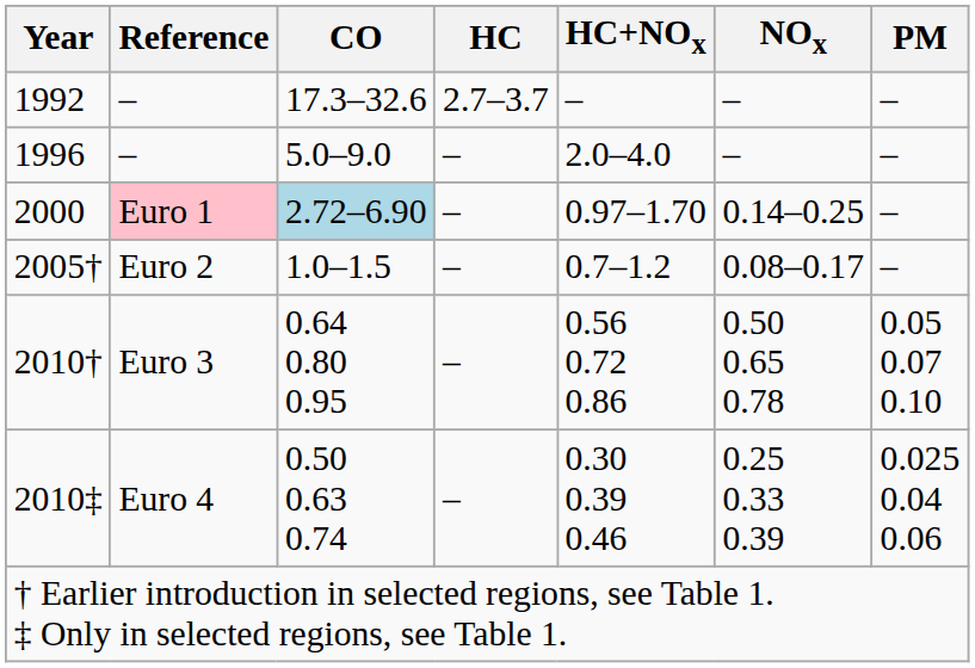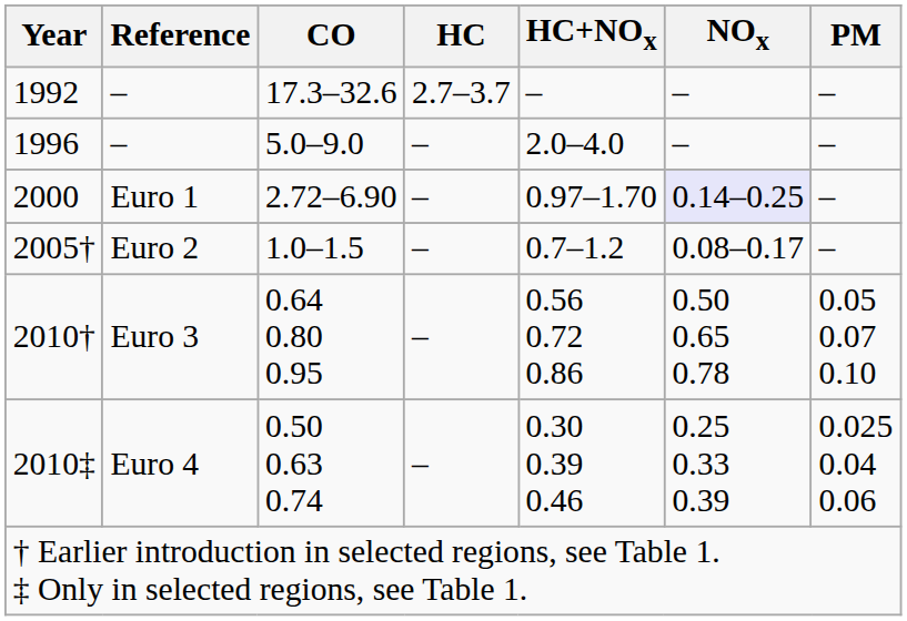2000 | Reference: pink background -> no background
2000 | CO: lightblue background -> no background
2000 | NOx: no background -> lavender background
